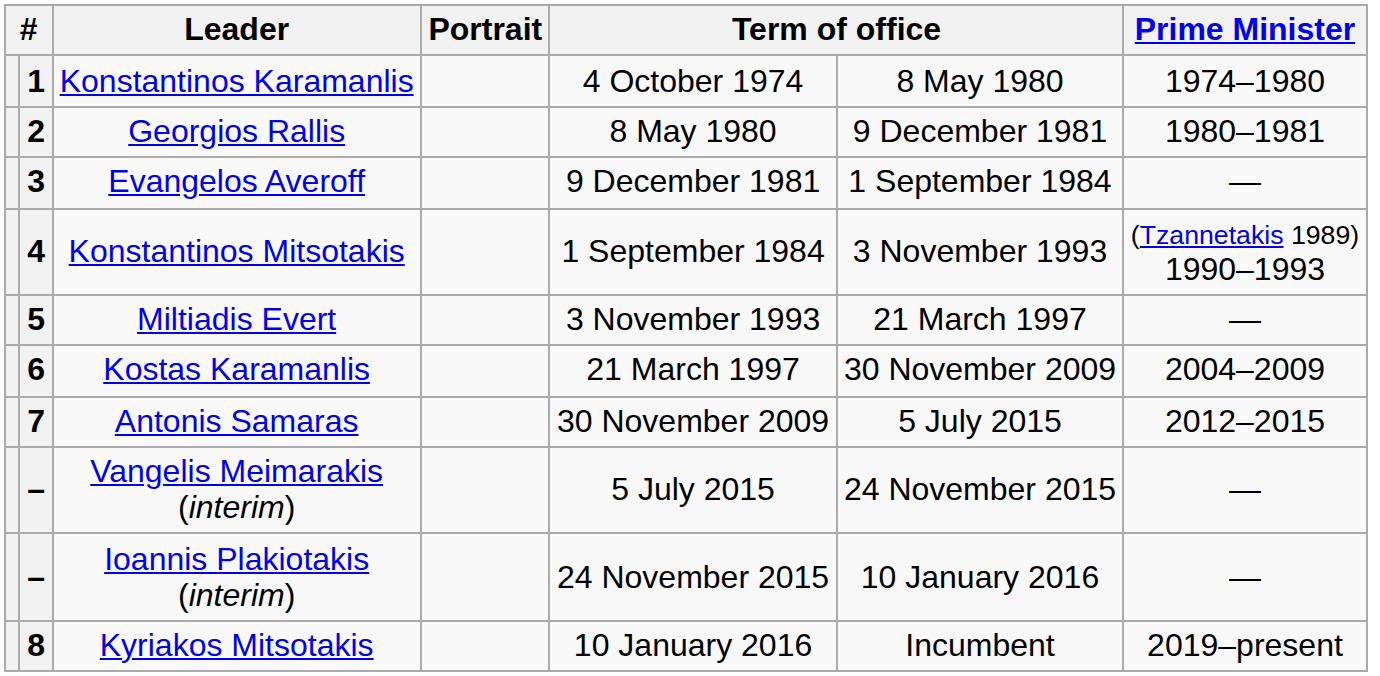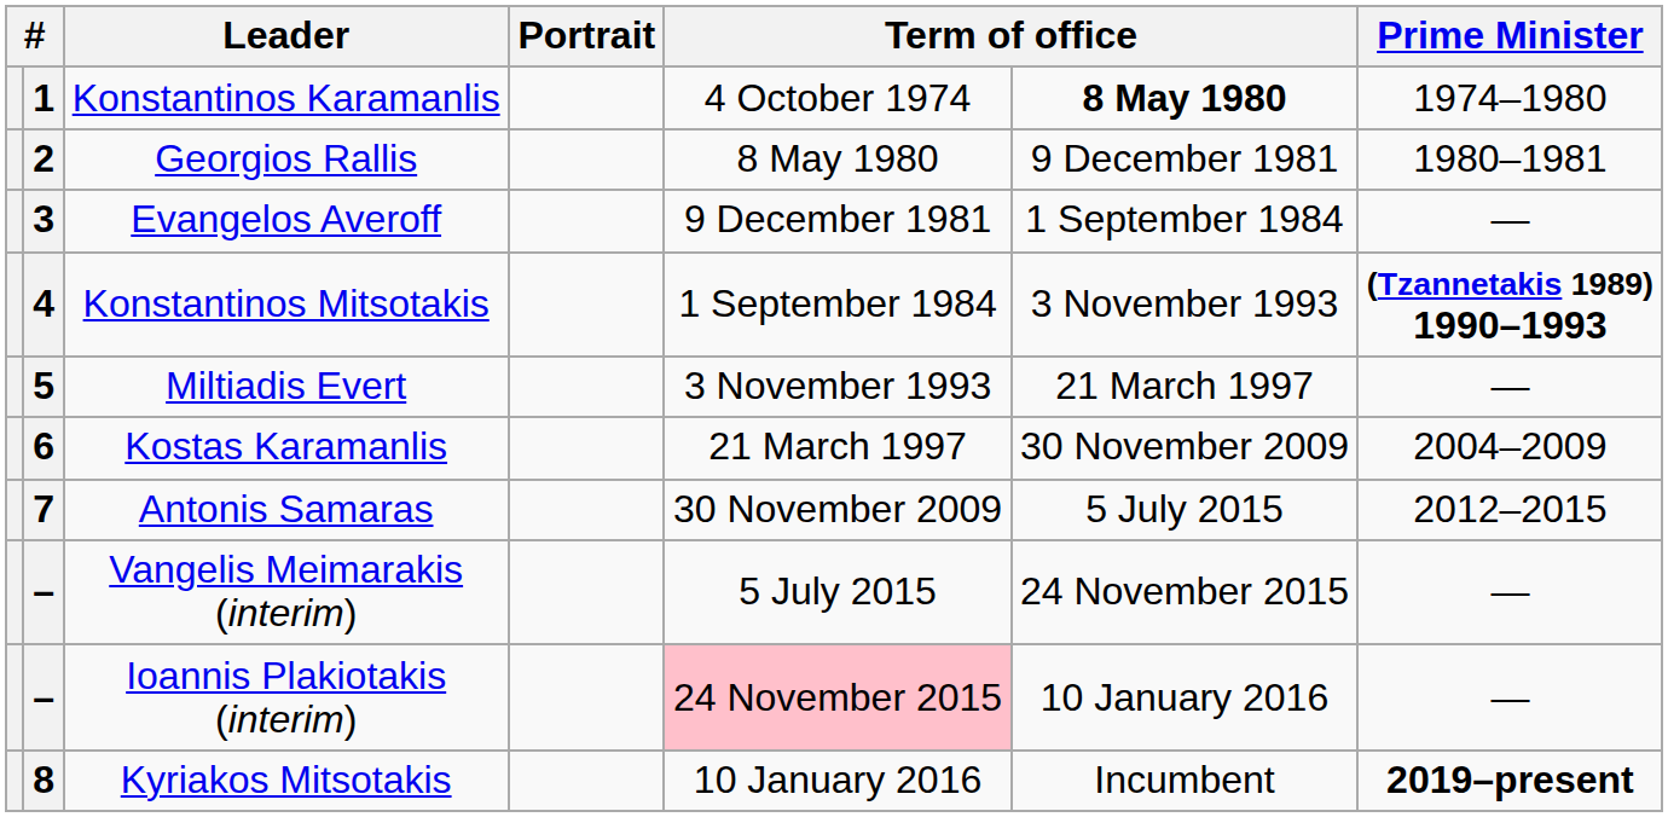1 | column 6: normal -> bold
4 | Prime Minister: normal -> bold
– / Ioannis Plakiotakis (interim) | column 5: no background -> pink background
8 | Prime Minister: normal -> bold
